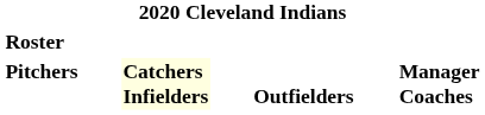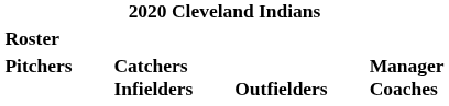Pitchers | column 2: lightyellow background -> no background
